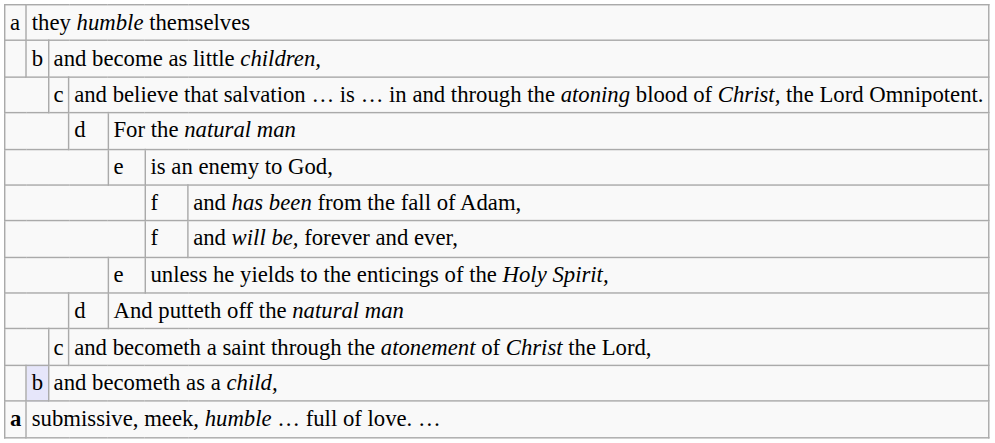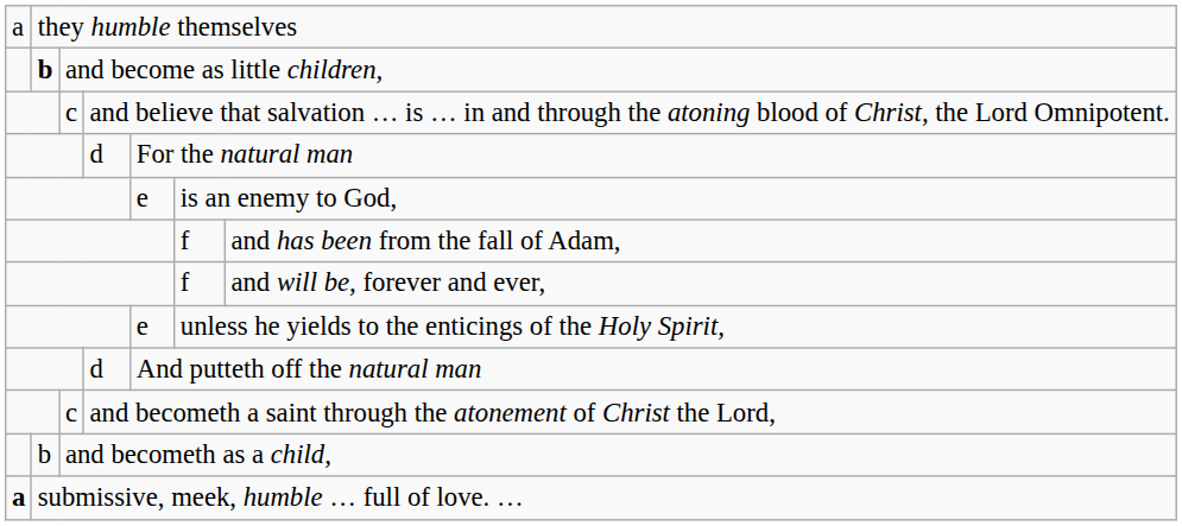and become as little children, | column 2: normal -> bold
and becometh as a child, | column 2: lavender background -> no background
